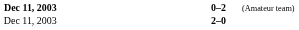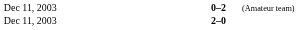(Amateur team) | column 1: bold -> normal
